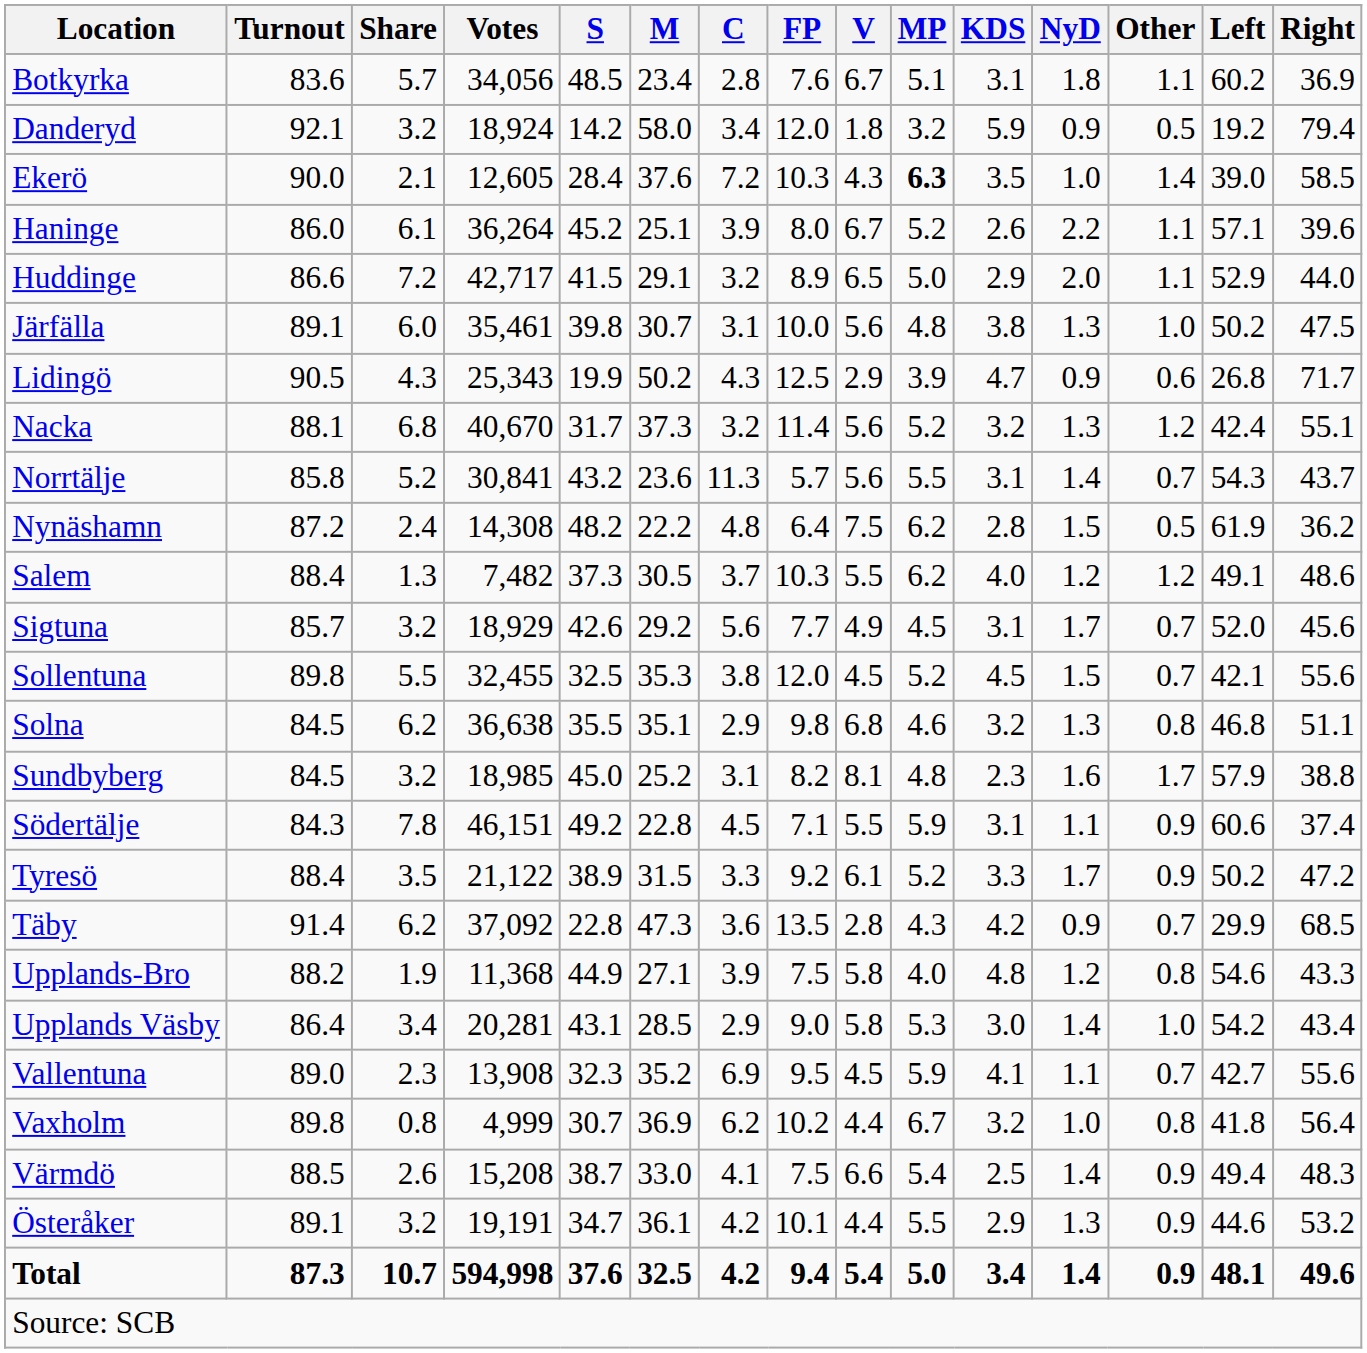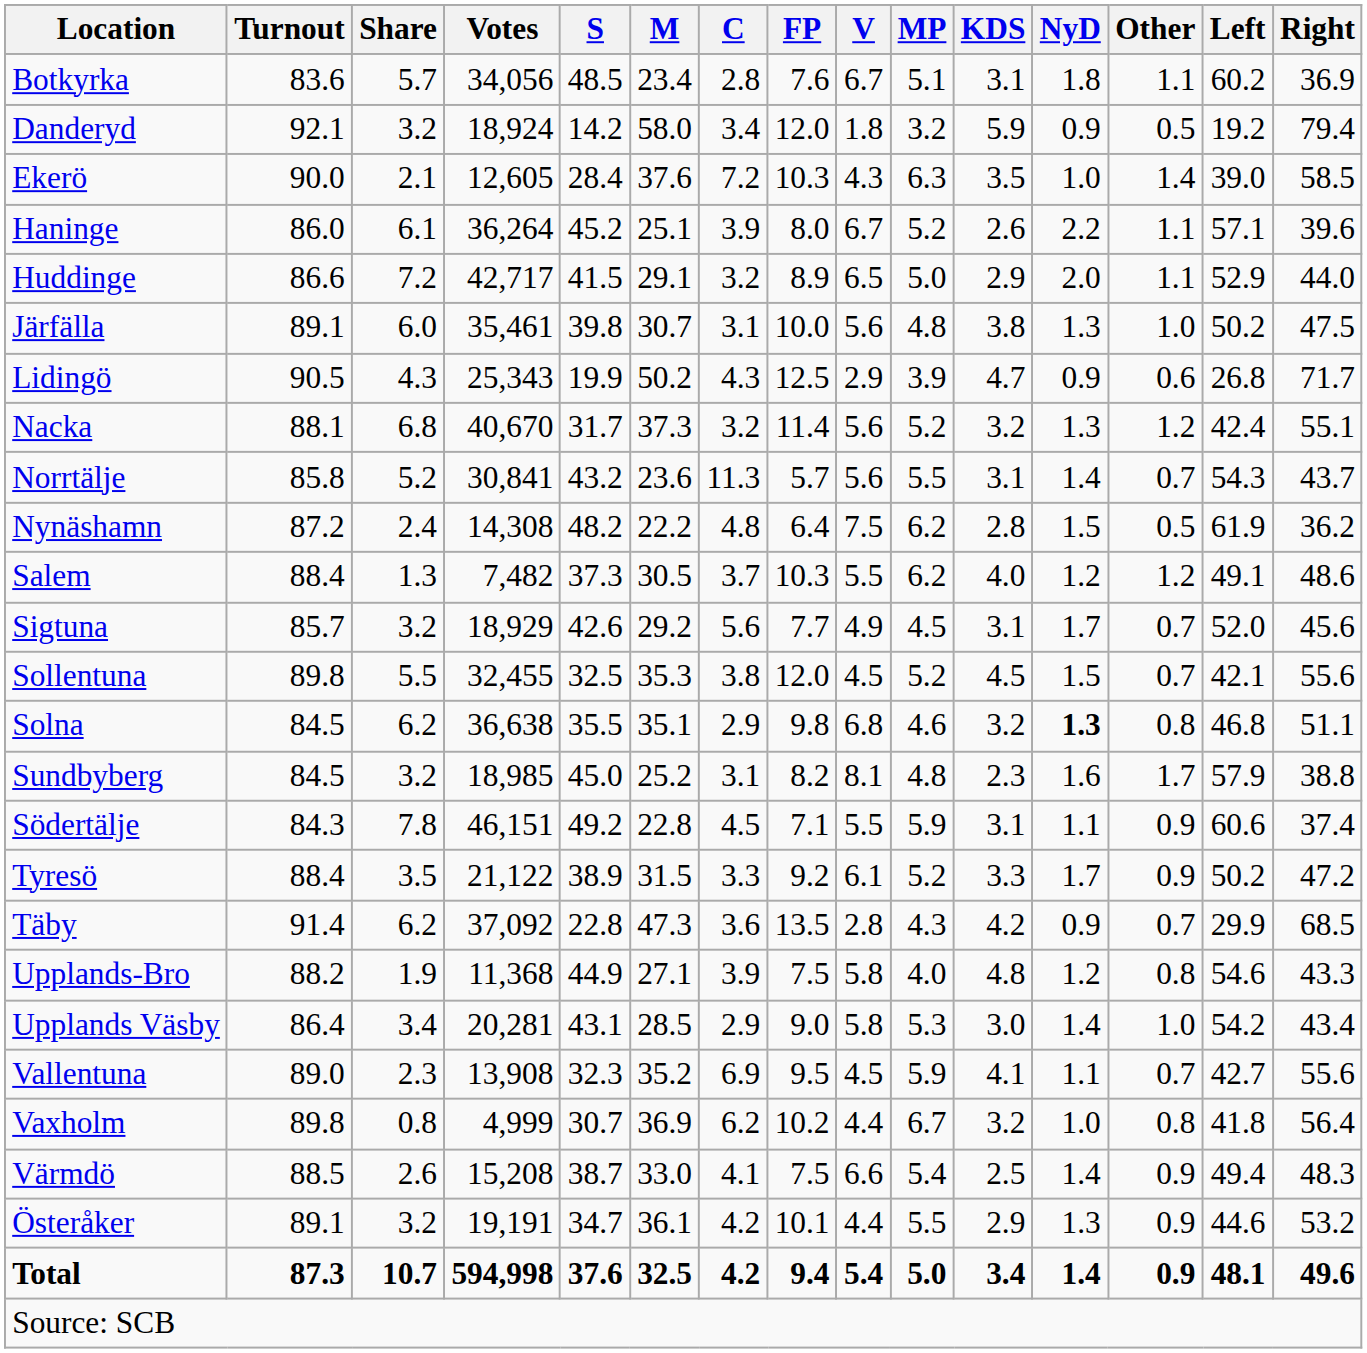Ekerö | MP: bold -> normal
Solna | NyD: normal -> bold
